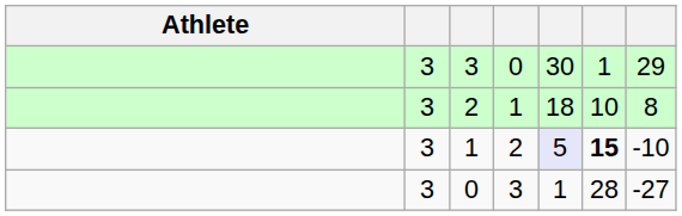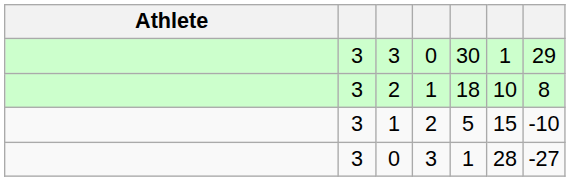row 4 | column 5: lavender background -> no background
row 4 | column 6: bold -> normal
